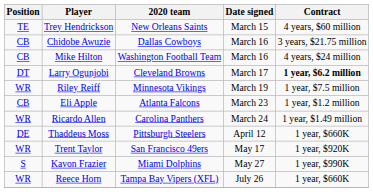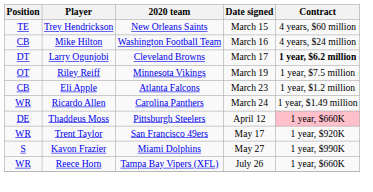- row: CB | Chidobe Awuzie | Dallas Cowboys | March 16 | 3 years, $21.75 million
Riley Reiff | Position: WR -> OT
Thaddeus Moss | Contract: no background -> pink background
